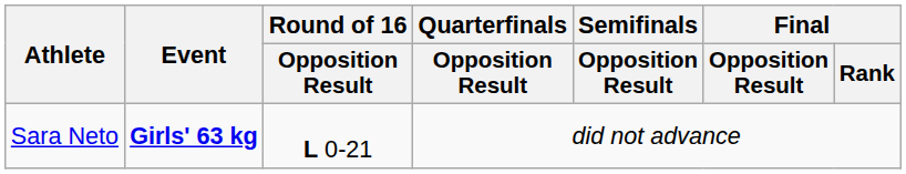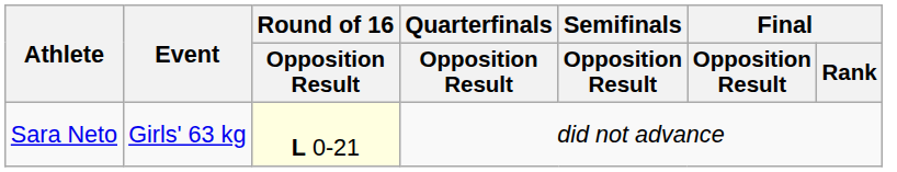Sara Neto | Event: bold -> normal
Sara Neto | Round of 16 / Opposition Result: no background -> lightyellow background
